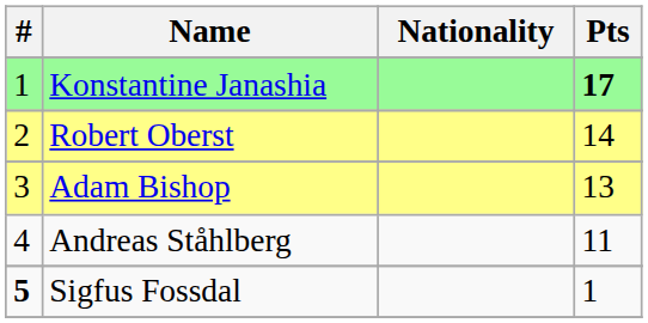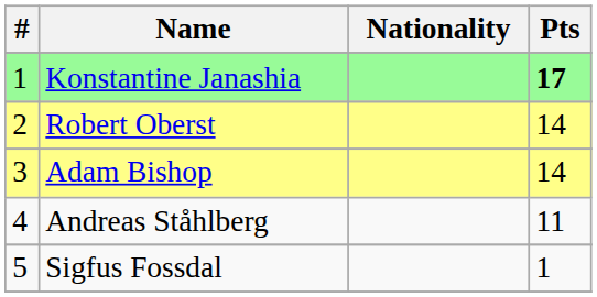Adam Bishop | Pts: 13 -> 14
Sigfus Fossdal | #: bold -> normal
